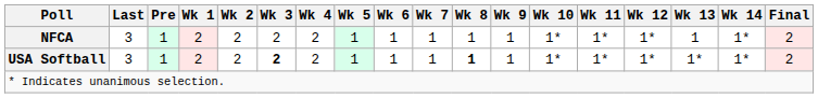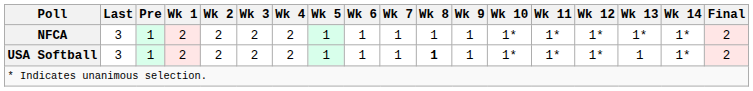NFCA | Wk 13: 1 -> 1*
USA Softball | Wk 3: bold -> normal
USA Softball | Wk 13: 1* -> 1
